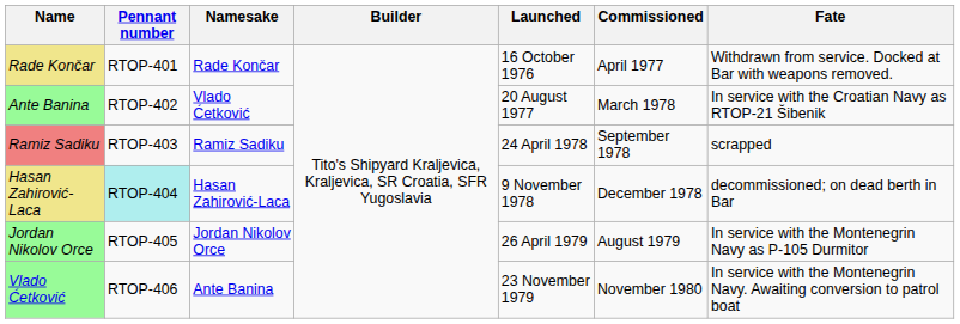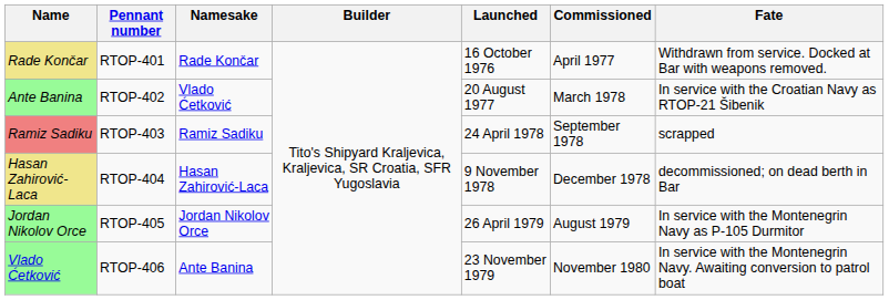row 5 | Pennant number: paleturquoise background -> no background
